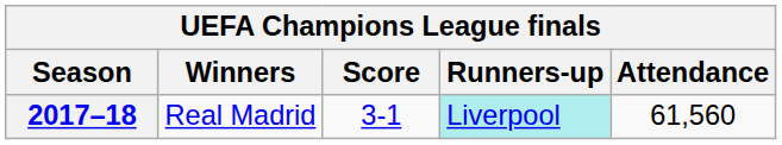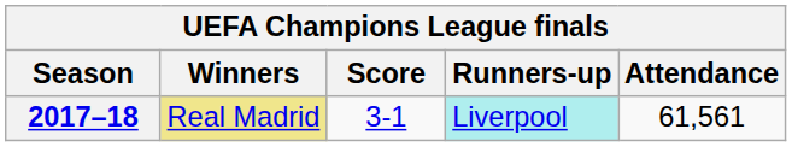2017–18 | Winners: no background -> khaki background
2017–18 | Attendance: 61,560 -> 61,561
